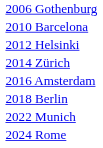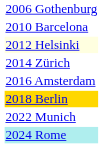2012 Helsinki | column 1: no background -> lightyellow background
2018 Berlin | column 1: no background -> gold background
2024 Rome | column 1: no background -> paleturquoise background
